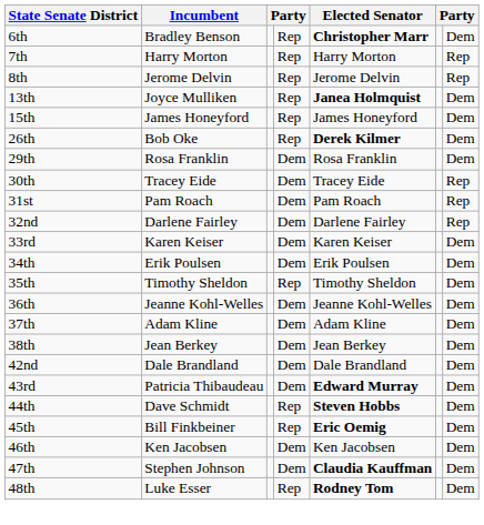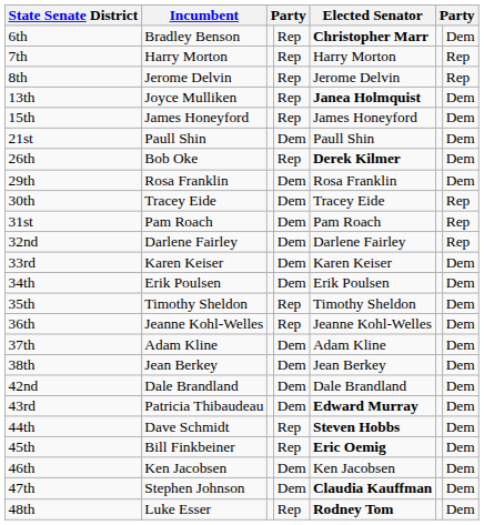+ row: 21st | Paull Shin | Dem | Paull Shin | Dem
36th | column 4: Dem -> Rep
